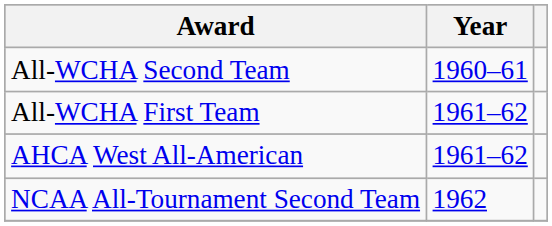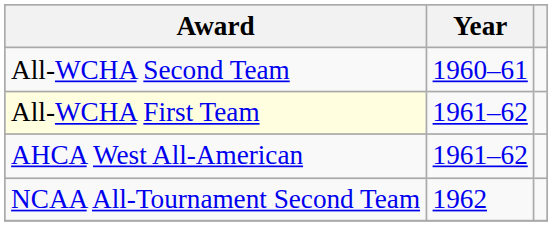row 3 | Award: no background -> lightyellow background
